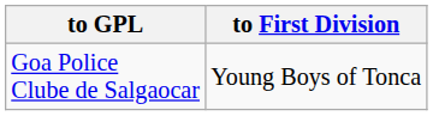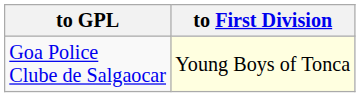Goa Police Clube de Salgaocar | to First Division: no background -> lightyellow background
